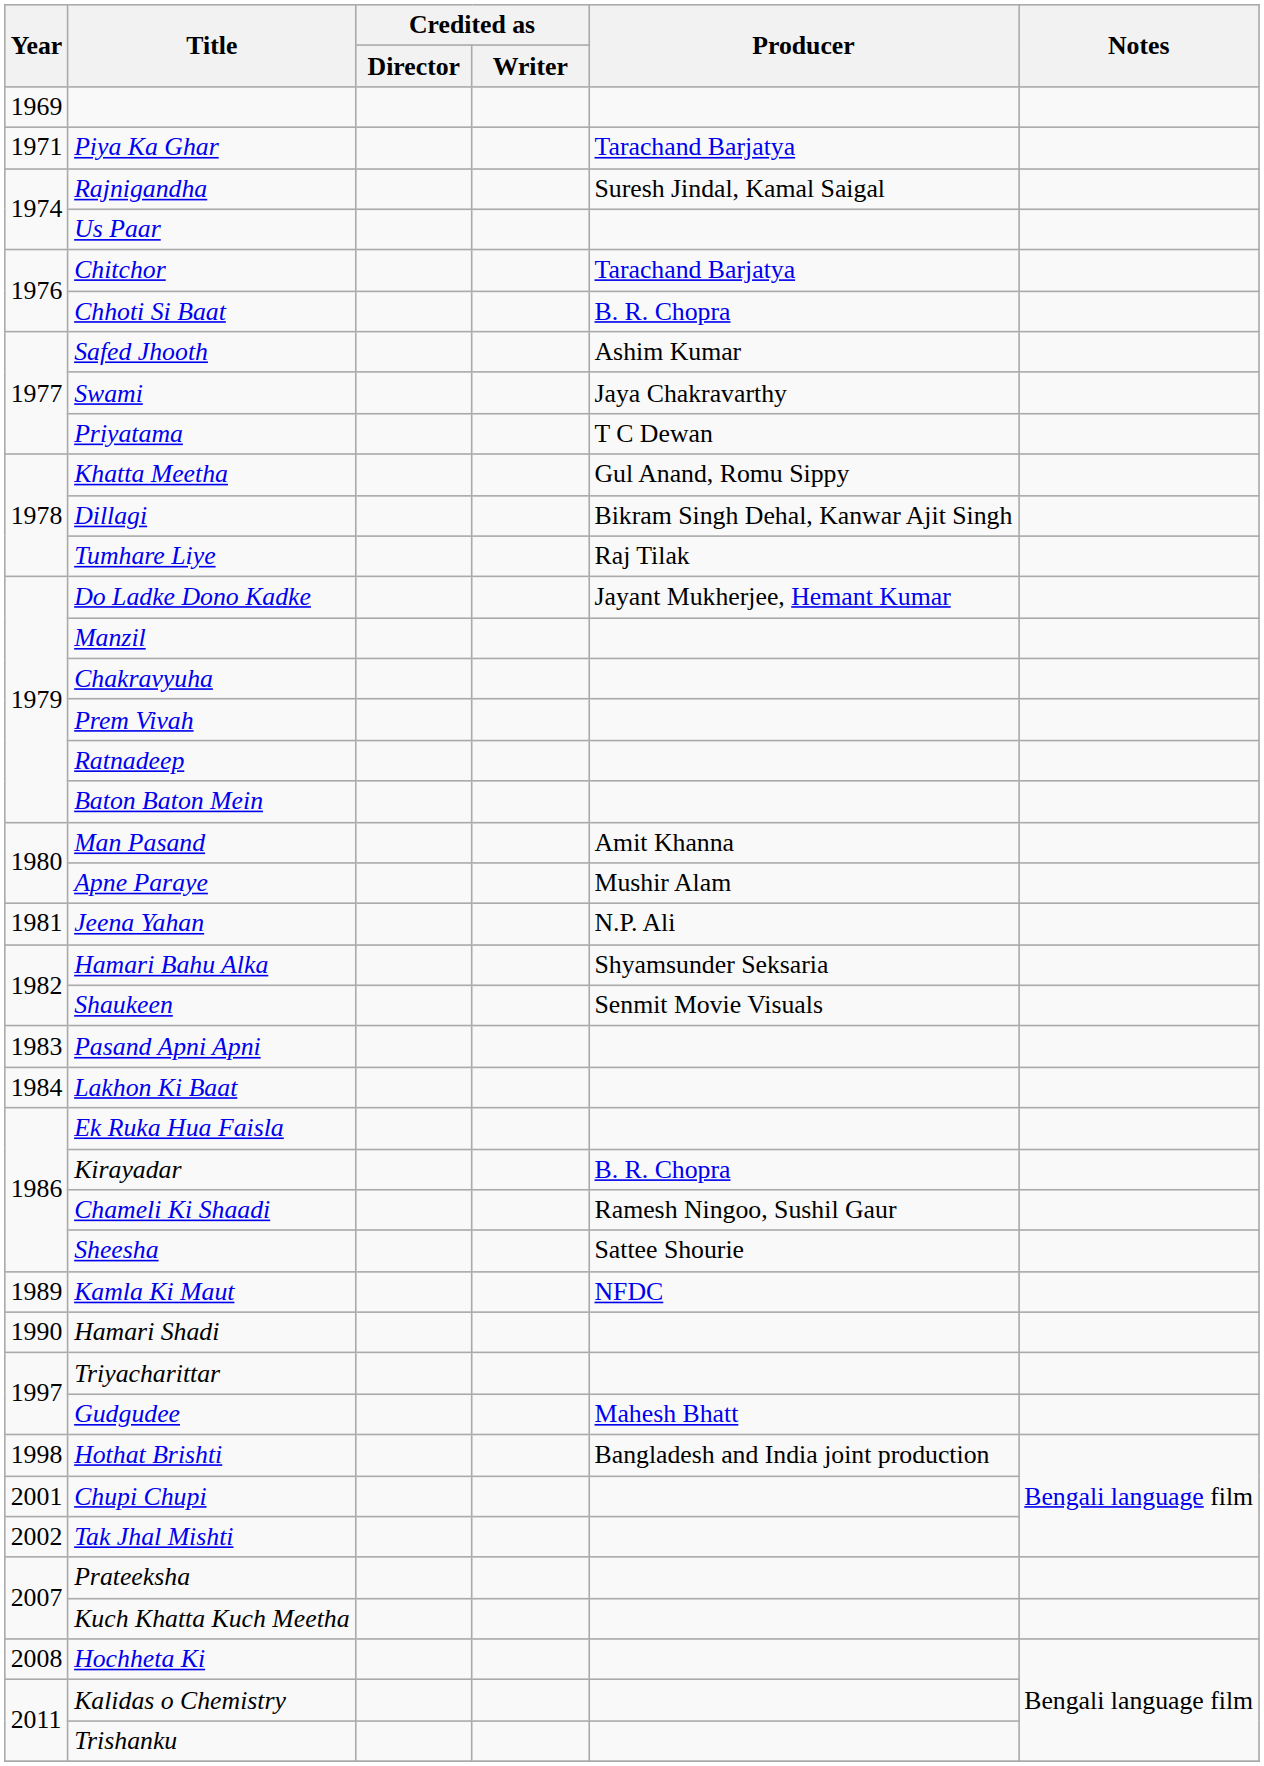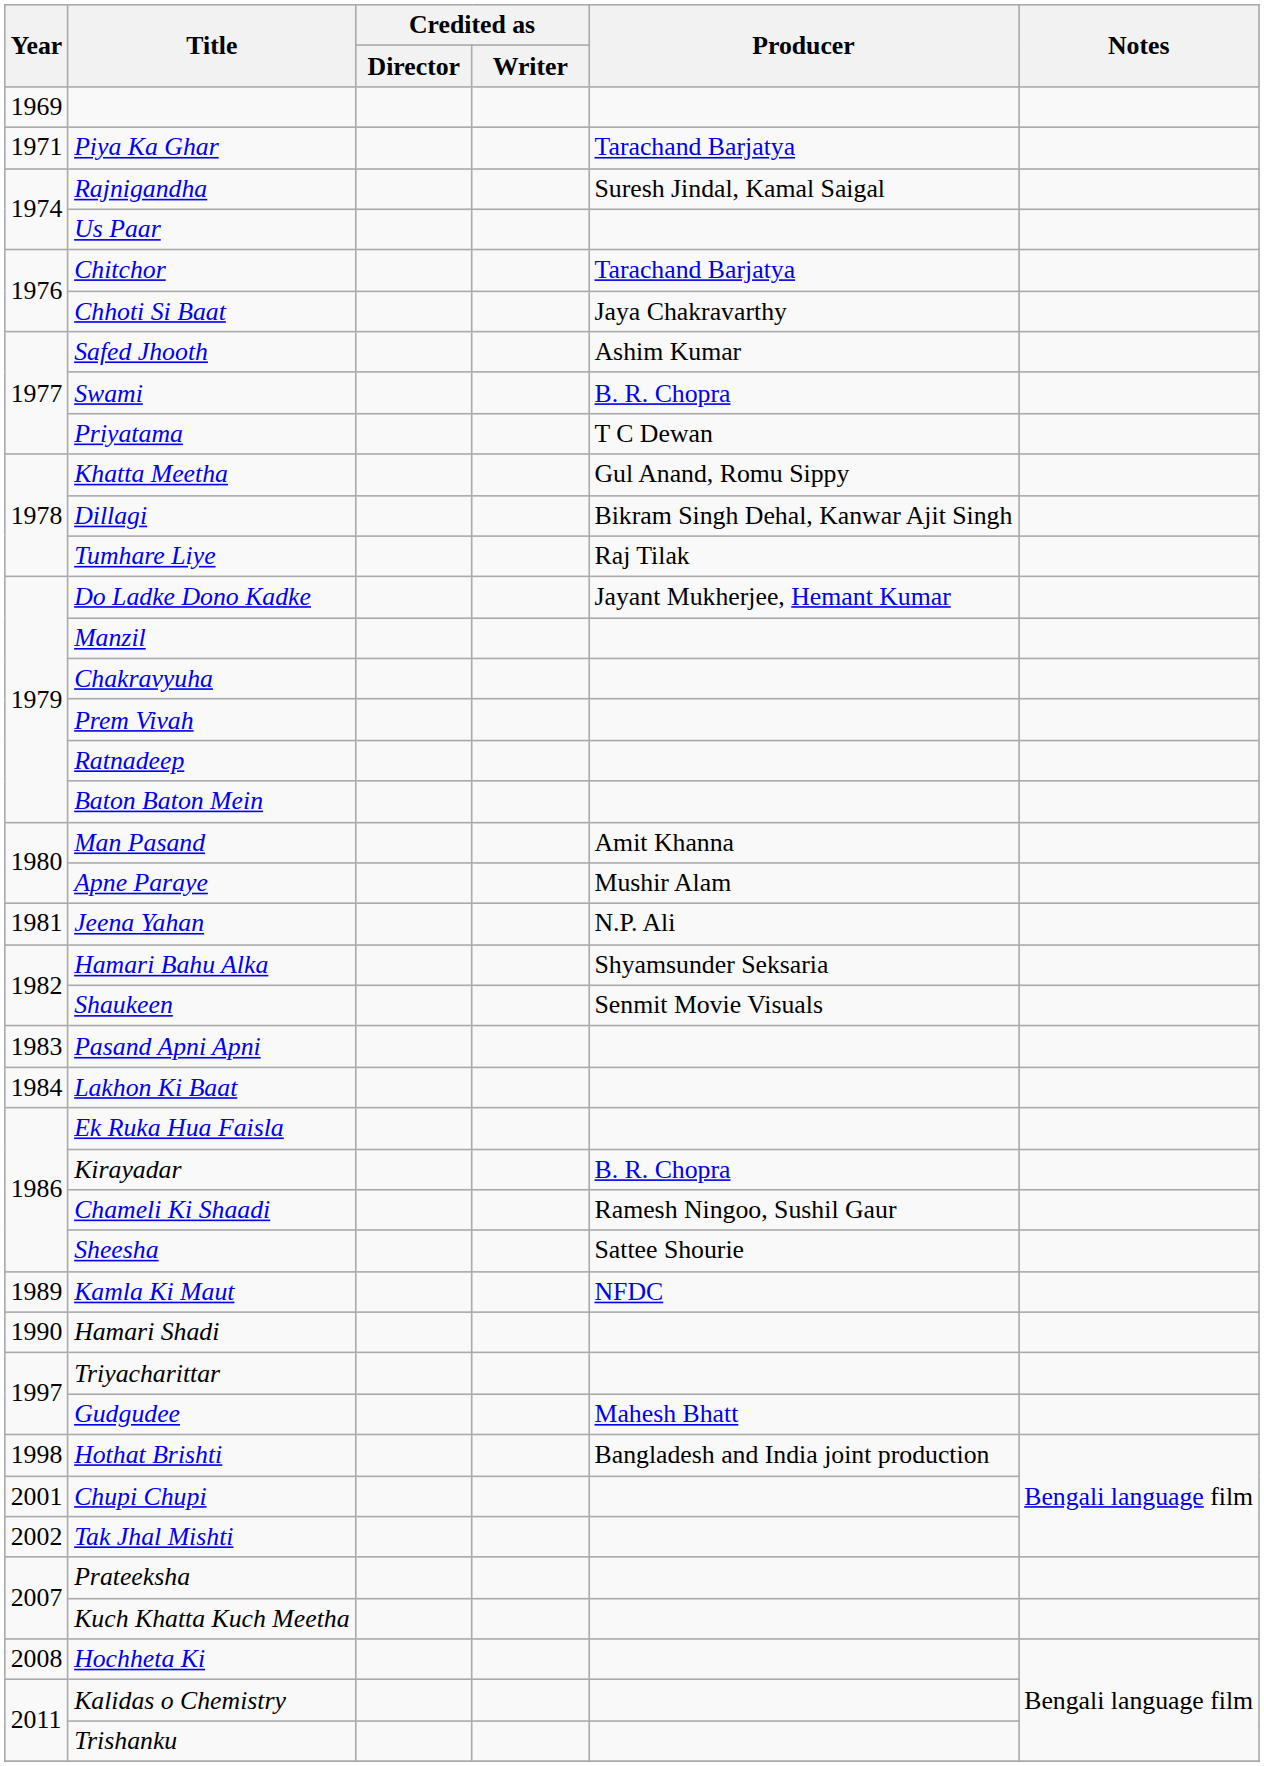Chhoti Si Baat | Producer: B. R. Chopra -> Jaya Chakravarthy
Swami | Producer: Jaya Chakravarthy -> B. R. Chopra
